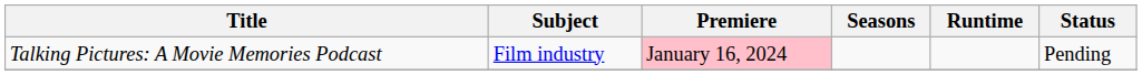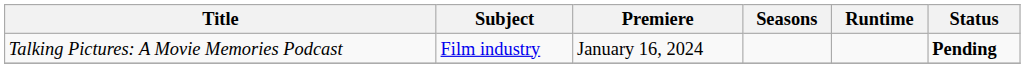Talking Pictures: A Movie Memories Podcast | Premiere: pink background -> no background
Talking Pictures: A Movie Memories Podcast | Status: normal -> bold
